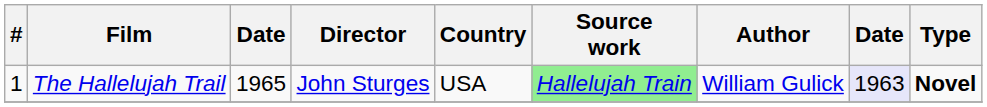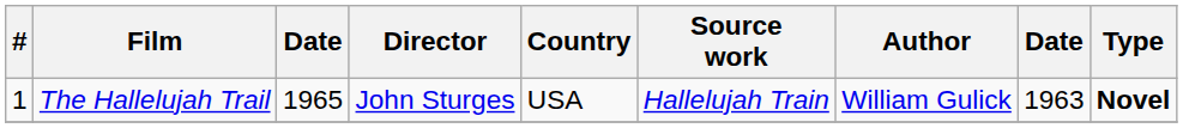The Hallelujah Trail | Source work: lightgreen background -> no background
The Hallelujah Trail | column 8: lavender background -> no background
